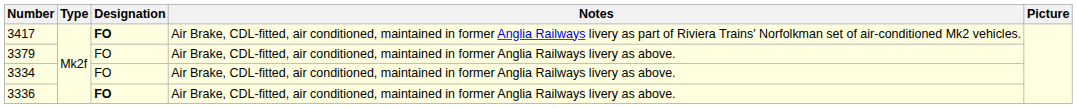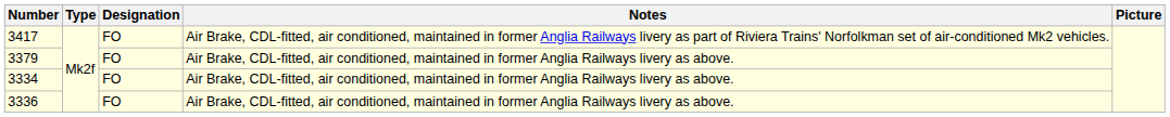3417 | Designation: bold -> normal
3336 | Designation: bold -> normal
